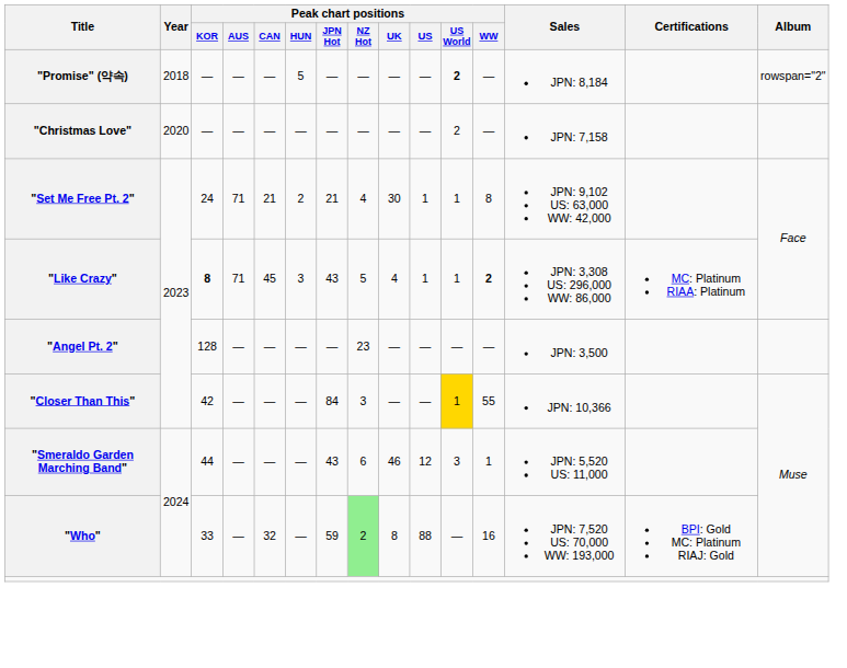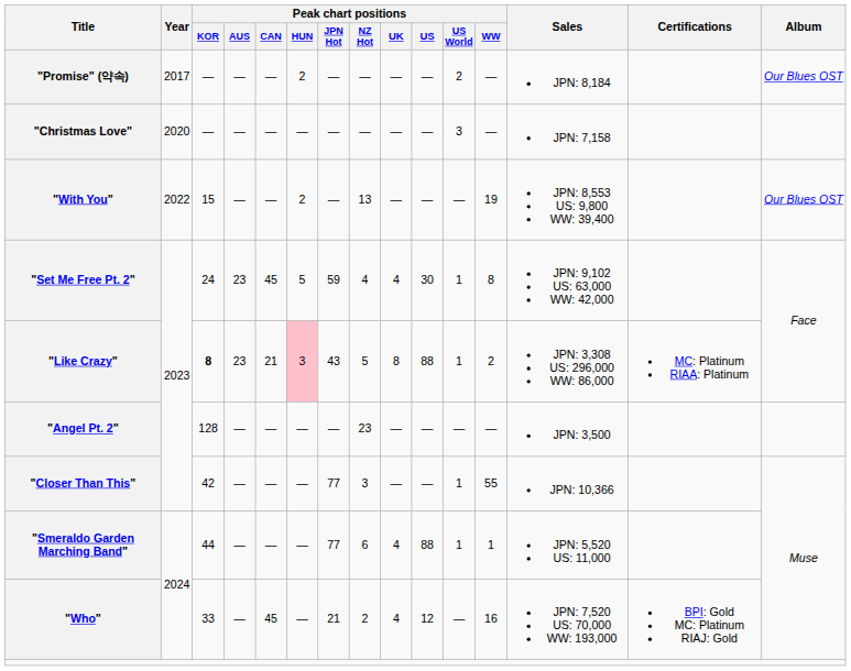"Promise" (약속) | Year: 2018 -> 2017
"Promise" (약속) | Peak chart positions / HUN: 5 -> 2
"Promise" (약속) | Peak chart positions / US World: bold -> normal
"Promise" (약속) | Album: rowspan="2" -> Our Blues OST
"Christmas Love" | Peak chart positions / US World: 2 -> 3
+ row: "With You" | 2022 | 15 | — | — | 2 | — | 13 | — | — | — | 19 | JPN: 8,553 US: 9,800 WW: 39,400 | Our Blues OST
"Set Me Free Pt. 2" | Peak chart positions / AUS: 71 -> 23
"Set Me Free Pt. 2" | Peak chart positions / CAN: 21 -> 45
"Set Me Free Pt. 2" | Peak chart positions / HUN: 2 -> 5
"Set Me Free Pt. 2" | Peak chart positions / JPN Hot: 21 -> 59
"Set Me Free Pt. 2" | Peak chart positions / UK: 30 -> 4
"Set Me Free Pt. 2" | Peak chart positions / US: 1 -> 30
"Like Crazy" | Peak chart positions / AUS: 71 -> 23
"Like Crazy" | Peak chart positions / CAN: 45 -> 21
"Like Crazy" | Peak chart positions / HUN: no background -> pink background
"Like Crazy" | Peak chart positions / UK: 4 -> 8
"Like Crazy" | Peak chart positions / US: 1 -> 88
"Like Crazy" | Peak chart positions / WW: bold -> normal
"Closer Than This" | Peak chart positions / JPN Hot: 84 -> 77
"Closer Than This" | Peak chart positions / US World: gold background -> no background
"Smeraldo Garden Marching Band" | Peak chart positions / JPN Hot: 43 -> 77
"Smeraldo Garden Marching Band" | Peak chart positions / UK: 46 -> 4
"Smeraldo Garden Marching Band" | Peak chart positions / US: 12 -> 88
"Smeraldo Garden Marching Band" | Peak chart positions / US World: 3 -> 1
"Who" | Peak chart positions / CAN: 32 -> 45
"Who" | Peak chart positions / JPN Hot: 59 -> 21
"Who" | Peak chart positions / NZ Hot: lightgreen background -> no background
"Who" | Peak chart positions / UK: 8 -> 4
"Who" | Peak chart positions / US: 88 -> 12
